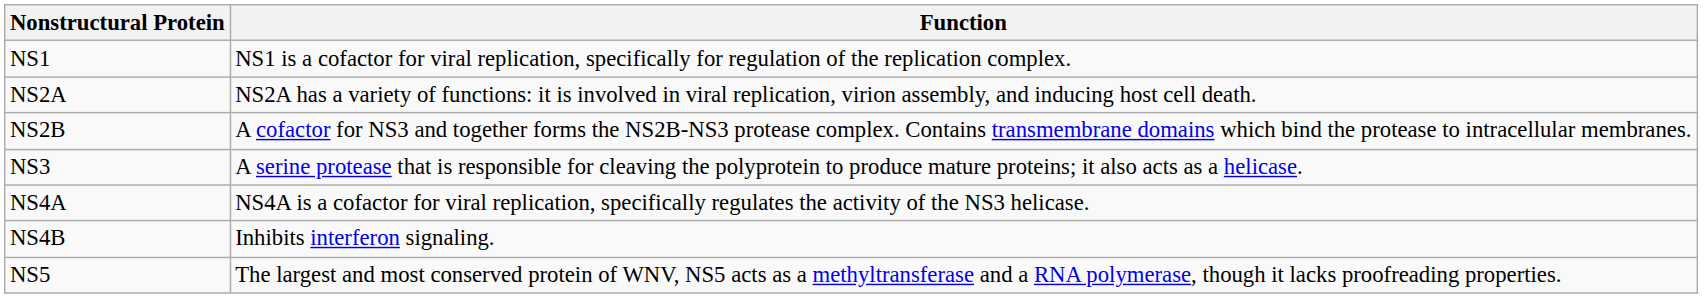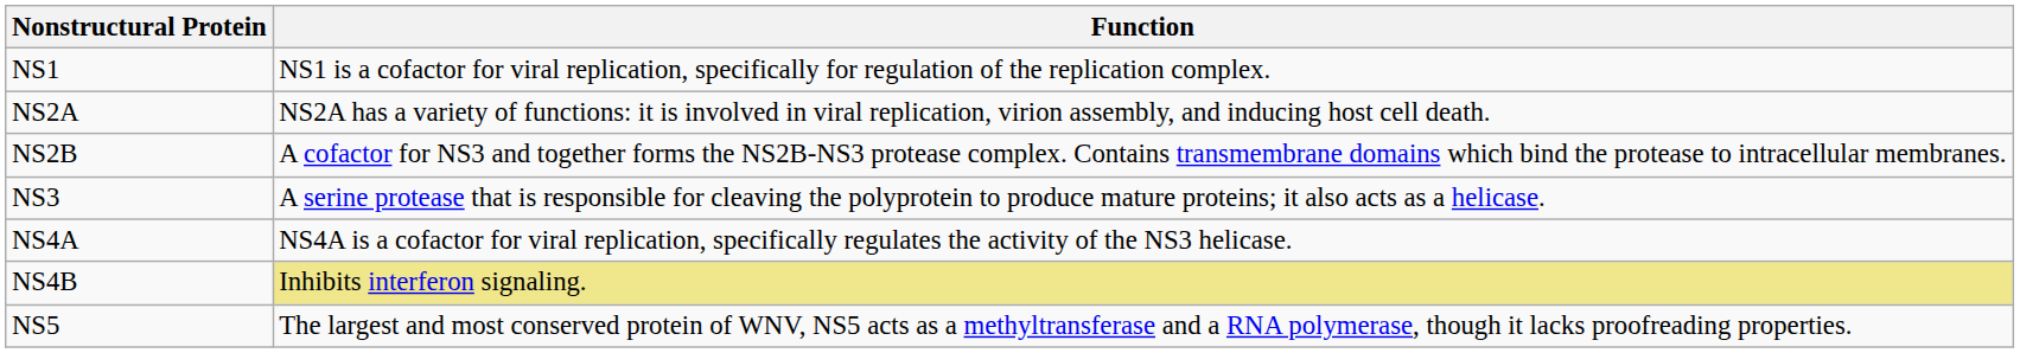NS4B | Function: no background -> khaki background
